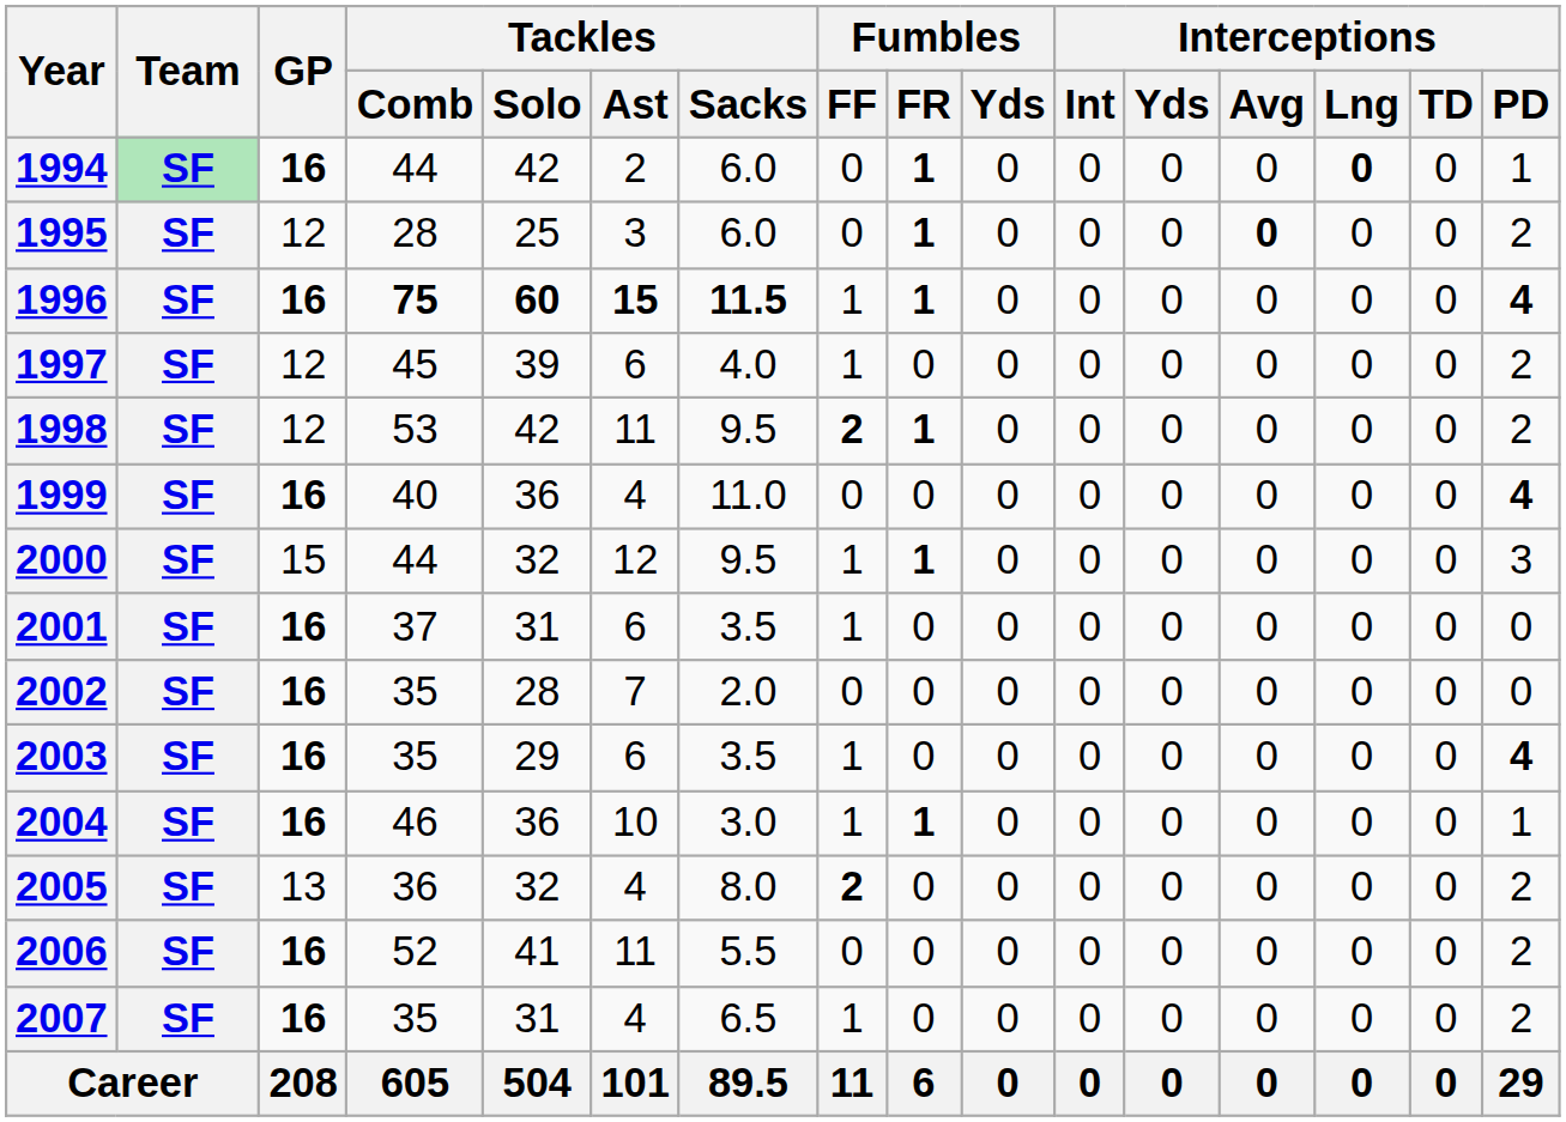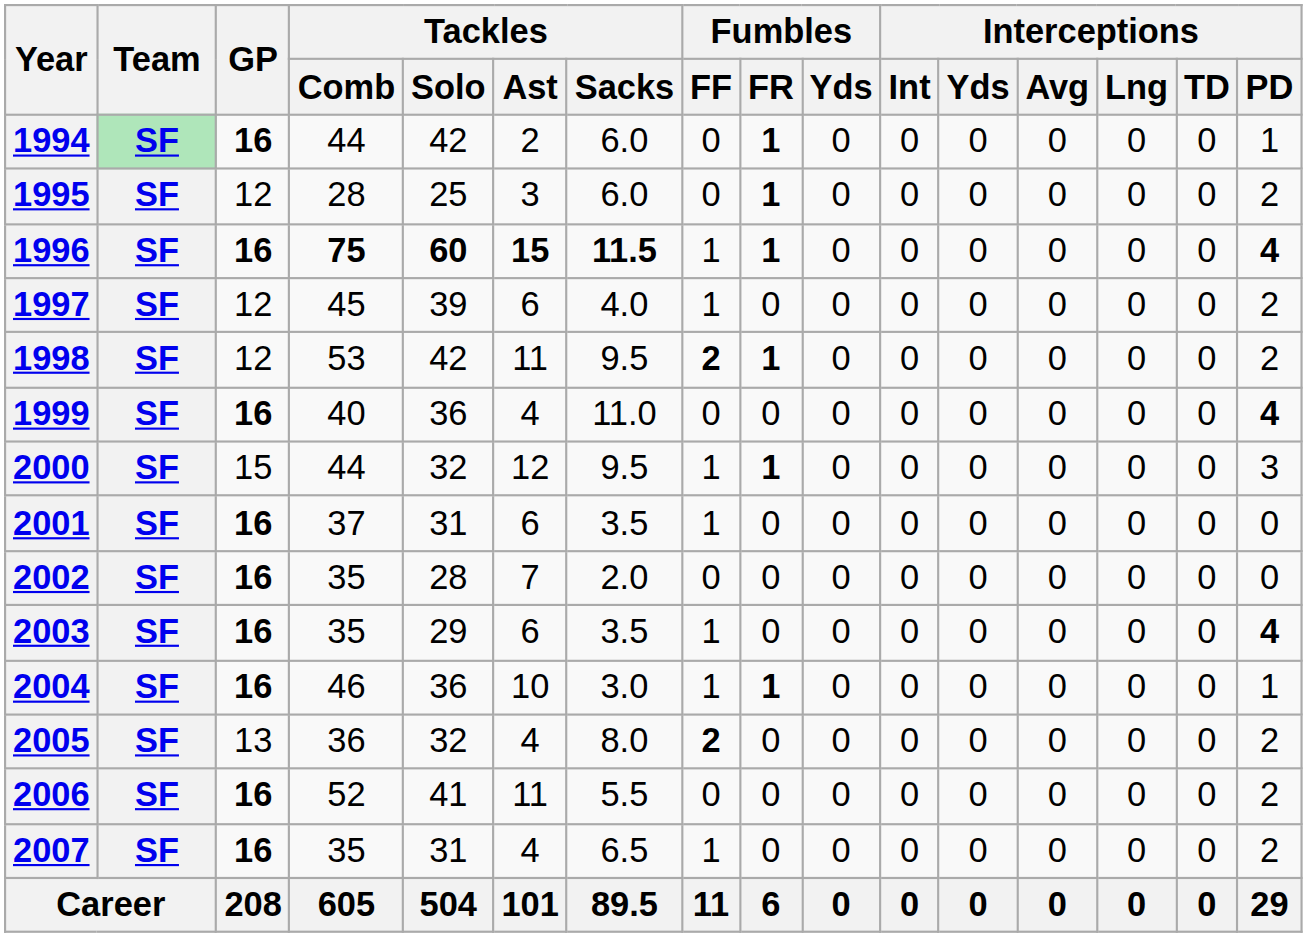1994 | Interceptions / Lng: bold -> normal
1995 | Interceptions / Avg: bold -> normal
